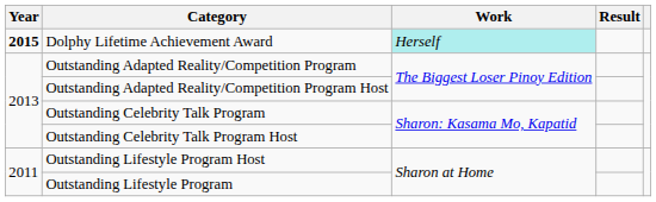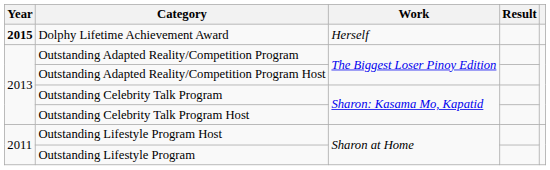Dolphy Lifetime Achievement Award | Work: paleturquoise background -> no background
